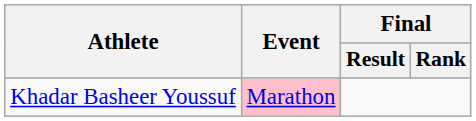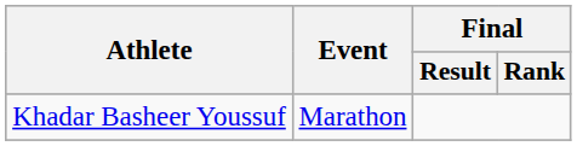Khadar Basheer Youssuf | Event: pink background -> no background
